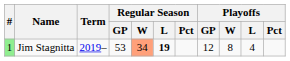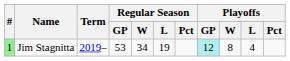Jim Stagnitta | Regular Season / W: lightsalmon background -> no background
Jim Stagnitta | Regular Season / L: bold -> normal
Jim Stagnitta | Playoffs / GP: no background -> paleturquoise background
